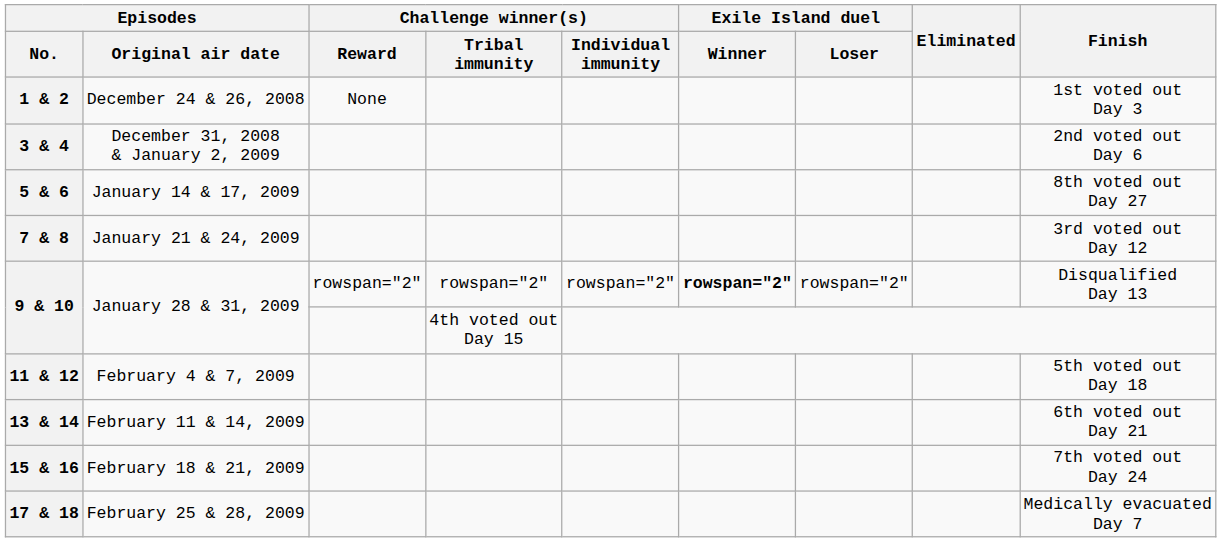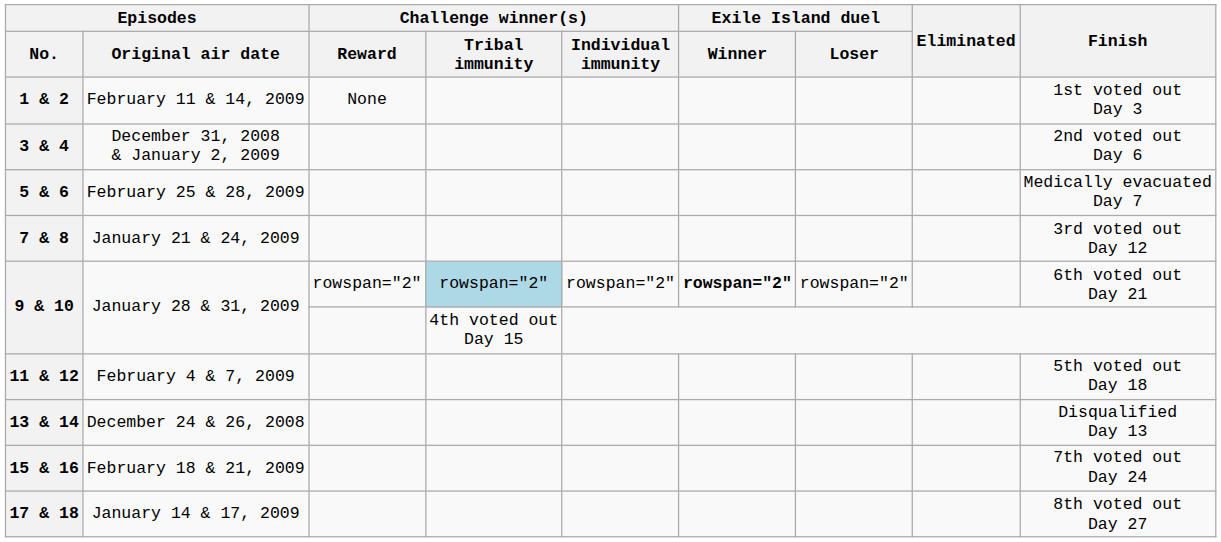1 & 2 | Episodes / Original air date: December 24 & 26, 2008 -> February 11 & 14, 2009
5 & 6 | Episodes / Original air date: January 14 & 17, 2009 -> February 25 & 28, 2009
5 & 6 | Finish: 8th voted out Day 27 -> Medically evacuated Day 7
9 & 10 / rowspan="2" | Challenge winner(s) / Tribal immunity: no background -> lightblue background
9 & 10 / rowspan="2" | Finish: Disqualified Day 13 -> 6th voted out Day 21
13 & 14 | Episodes / Original air date: February 11 & 14, 2009 -> December 24 & 26, 2008
13 & 14 | Finish: 6th voted out Day 21 -> Disqualified Day 13
17 & 18 | Episodes / Original air date: February 25 & 28, 2009 -> January 14 & 17, 2009
17 & 18 | Finish: Medically evacuated Day 7 -> 8th voted out Day 27
